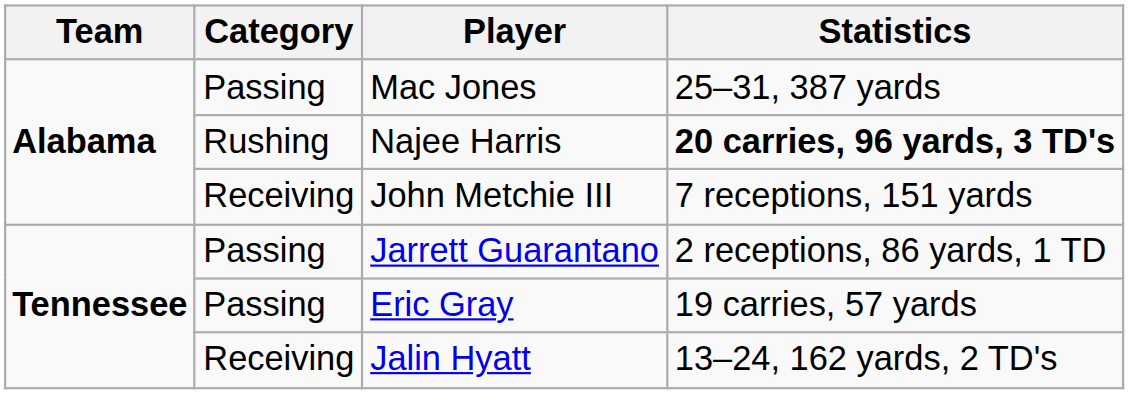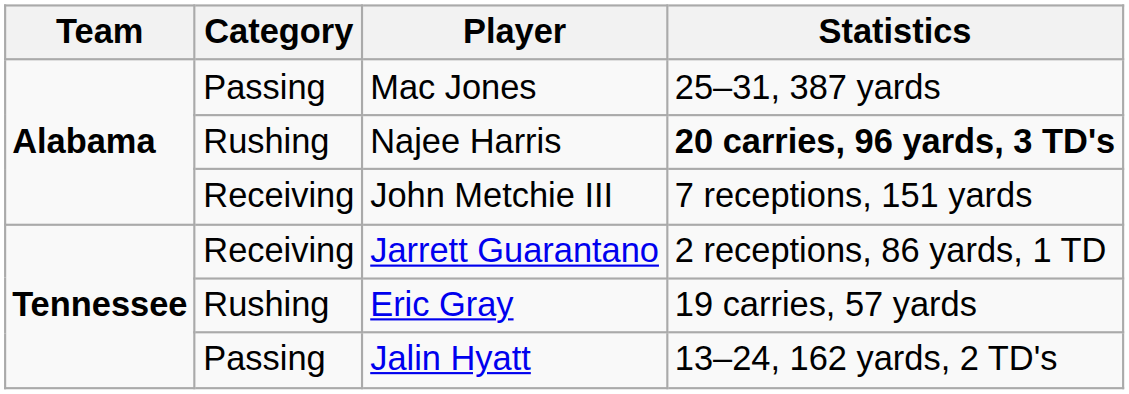Jarrett Guarantano | Category: Passing -> Receiving
Eric Gray | Category: Passing -> Rushing
Jalin Hyatt | Category: Receiving -> Passing
